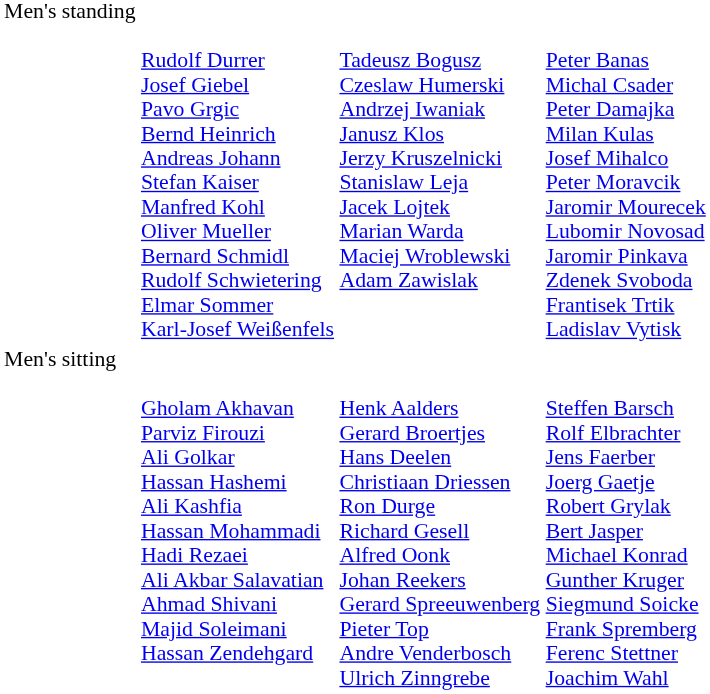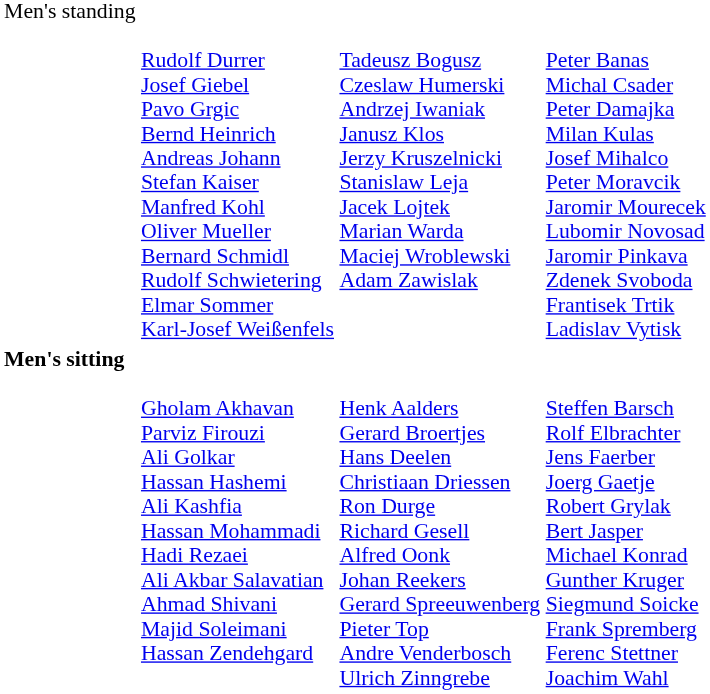Men's sitting | column 1: normal -> bold
